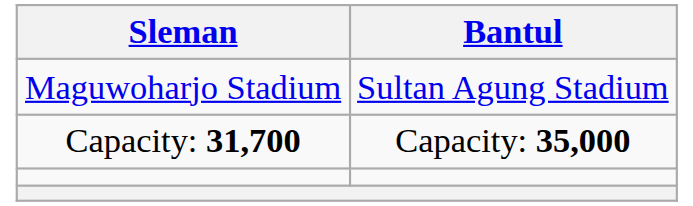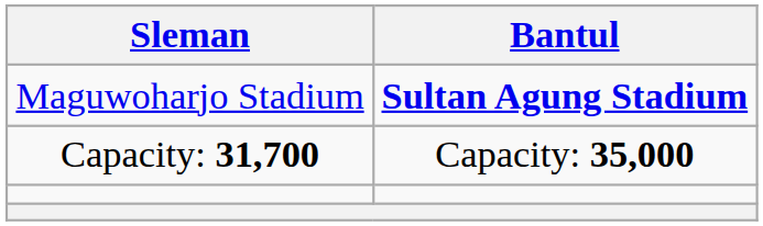row 2 | Bantul: normal -> bold
